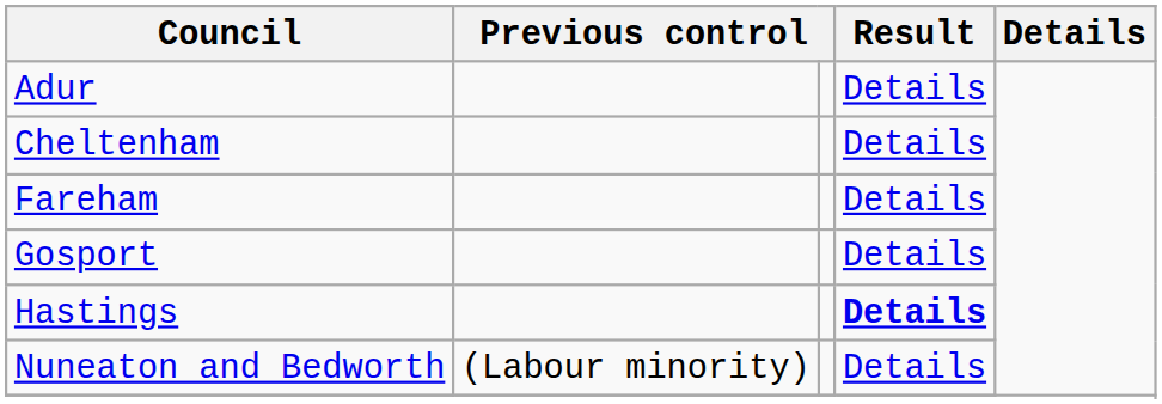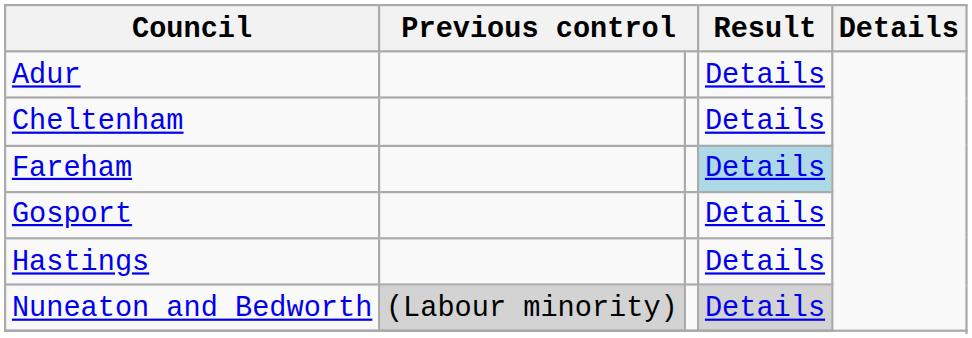Fareham | column 4: no background -> lightblue background
Hastings | column 4: bold -> normal
Nuneaton and Bedworth | column 2: no background -> lightgrey background
Nuneaton and Bedworth | column 4: no background -> lightgrey background
